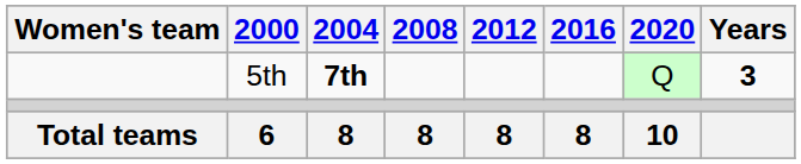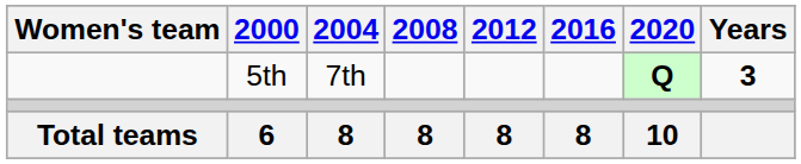5th | 2004: bold -> normal
5th | 2020: normal -> bold
